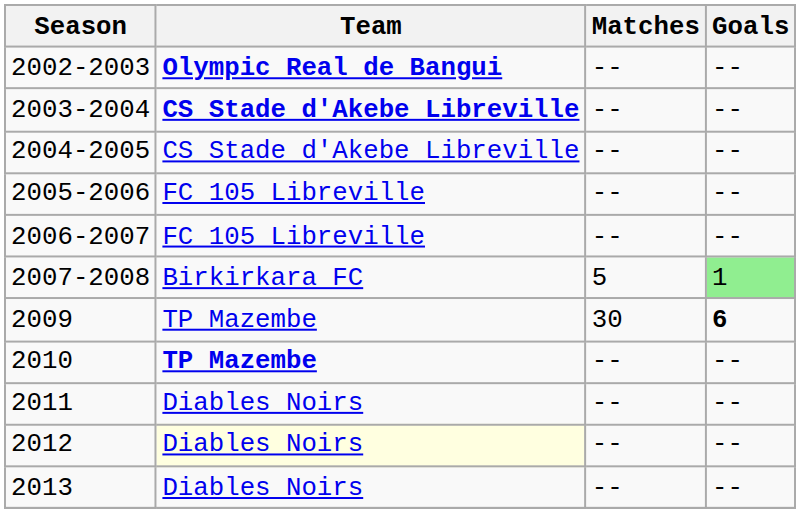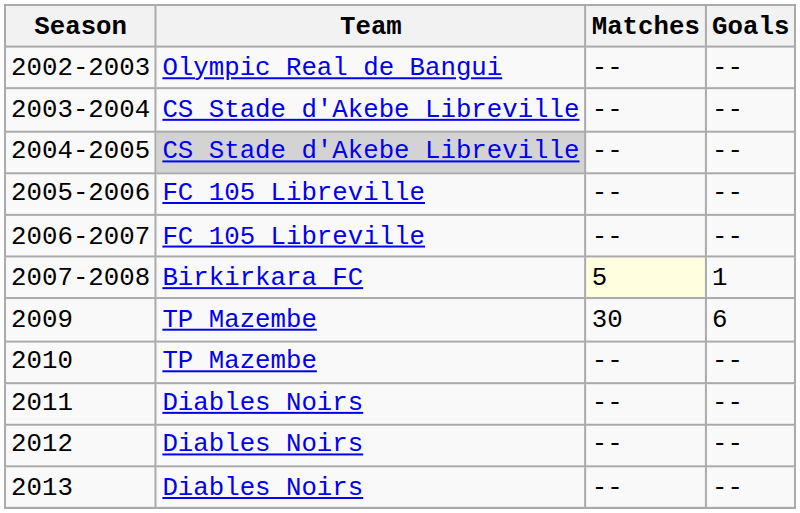2002-2003 | Team: bold -> normal
2003-2004 | Team: bold -> normal
2004-2005 | Team: no background -> lightgrey background
2007-2008 | Matches: no background -> lightyellow background
2007-2008 | Goals: lightgreen background -> no background
2009 | Goals: bold -> normal
2010 | Team: bold -> normal
2012 | Team: lightyellow background -> no background
